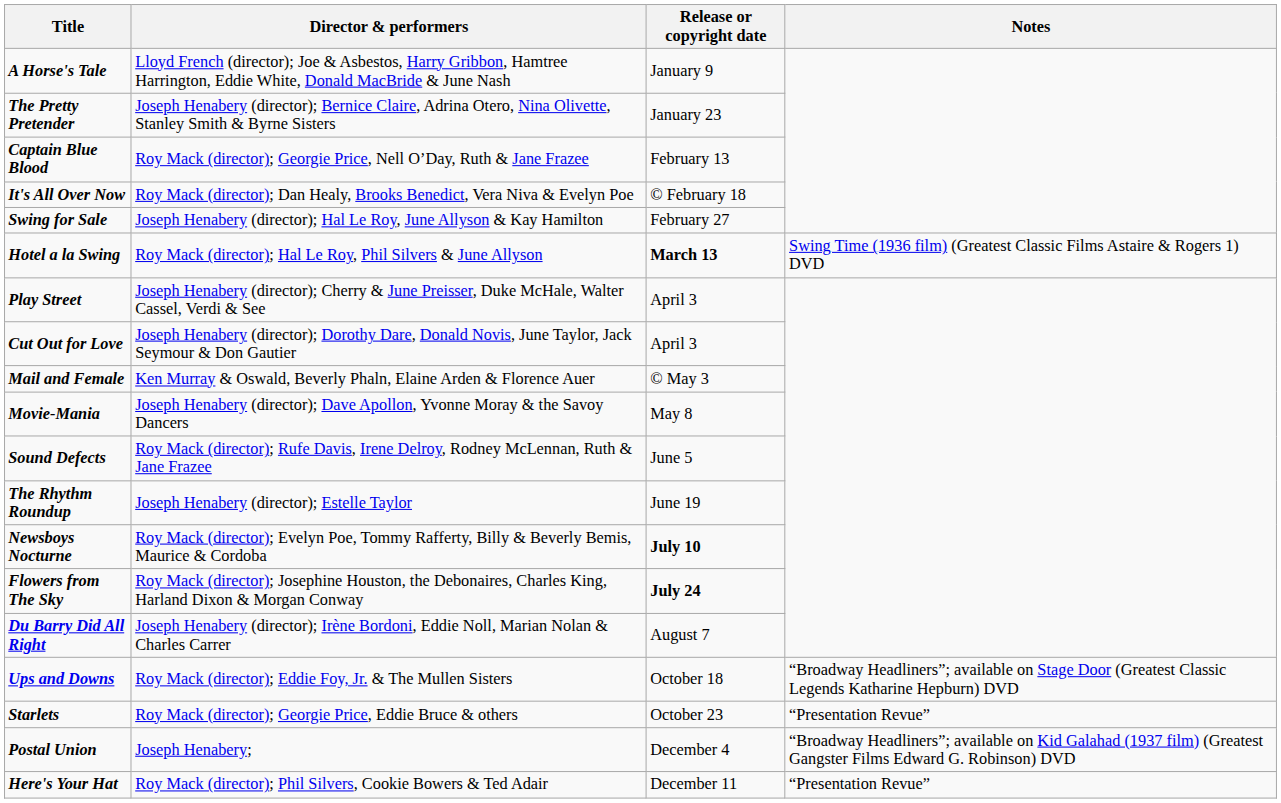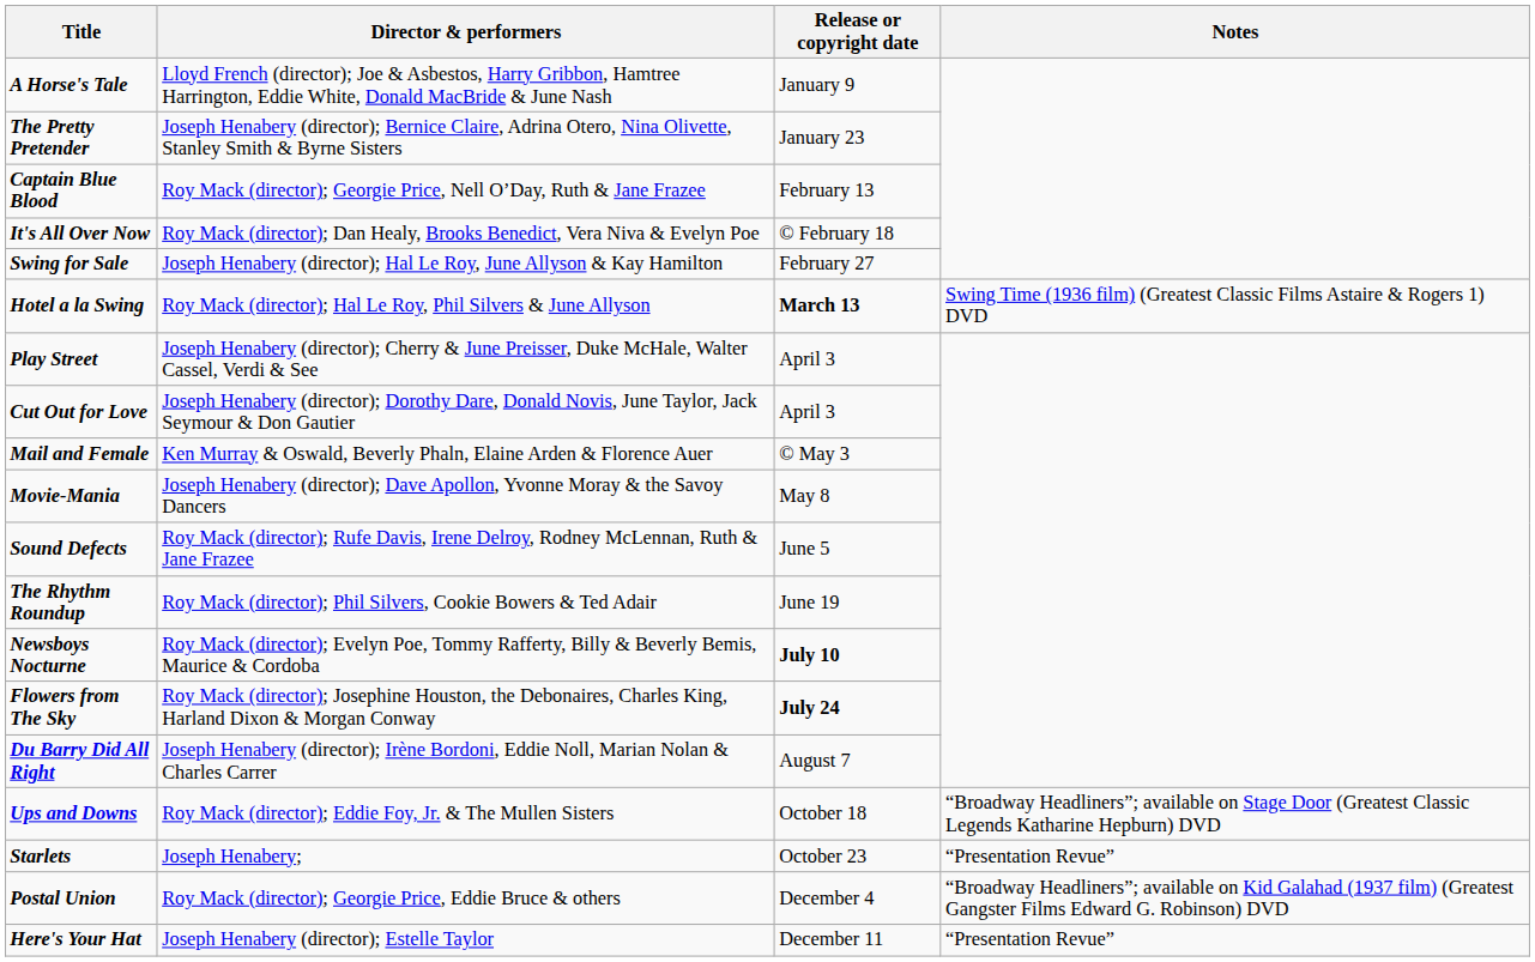The Rhythm Roundup | Director & performers: Joseph Henabery (director); Estelle Taylor -> Roy Mack (director); Phil Silvers, Cookie Bowers & Ted Adair
Starlets | Director & performers: Roy Mack (director); Georgie Price, Eddie Bruce & others -> Joseph Henabery;
Postal Union | Director & performers: Joseph Henabery; -> Roy Mack (director); Georgie Price, Eddie Bruce & others
Here's Your Hat | Director & performers: Roy Mack (director); Phil Silvers, Cookie Bowers & Ted Adair -> Joseph Henabery (director); Estelle Taylor
